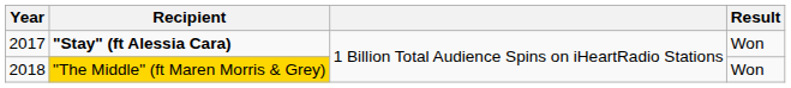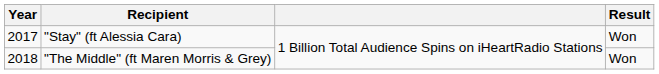row 2 | Recipient: bold -> normal
row 3 | Recipient: gold background -> no background
